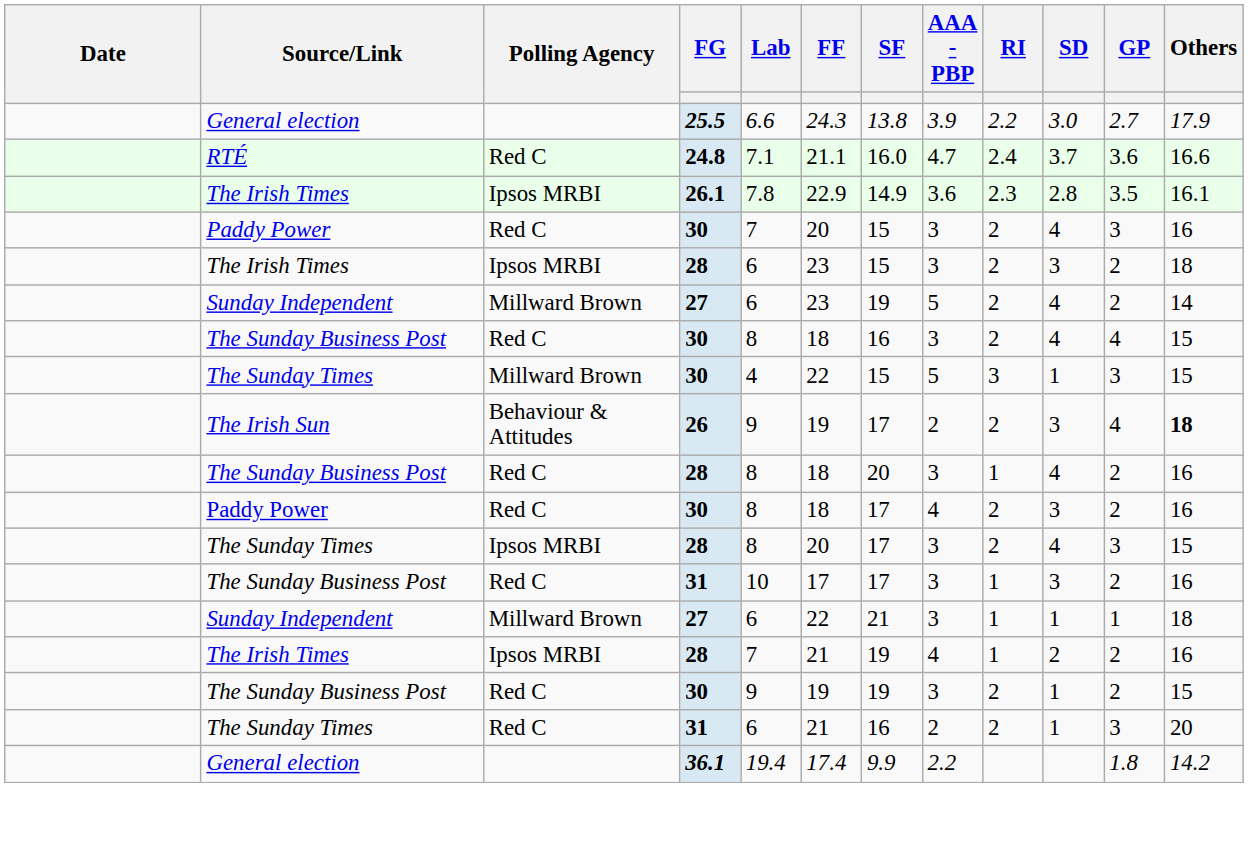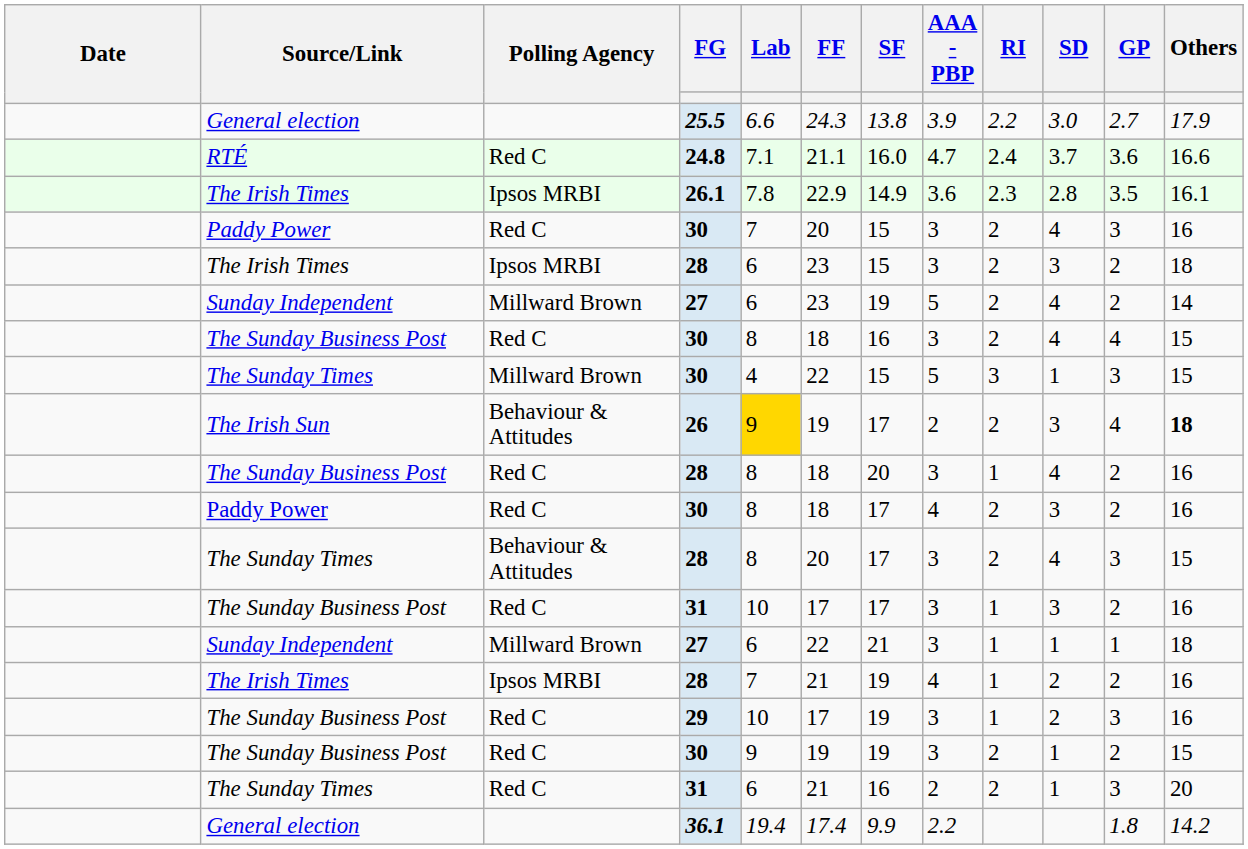26 | Lab: no background -> gold background
The Sunday Times / 28 | Polling Agency: Ipsos MRBI -> Behaviour & Attitudes
+ row: The Sunday Business Post | Red C | 29 | 10 | 17 | 19 | 3 | 1 | 2 | 3 | 16
